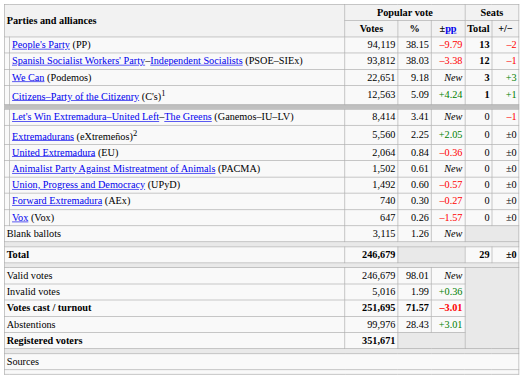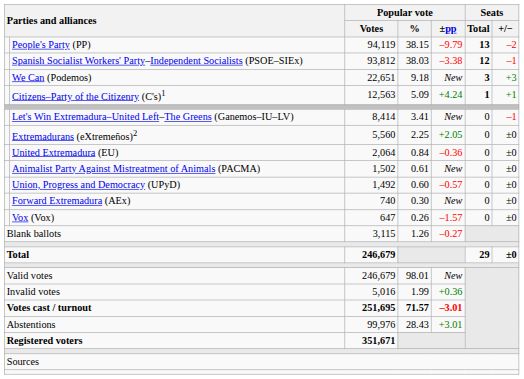Forward Extremadura (AEx) | Popular vote / ±pp: –0.27 -> New
Blank ballots | Popular vote / ±pp: New -> –0.27
